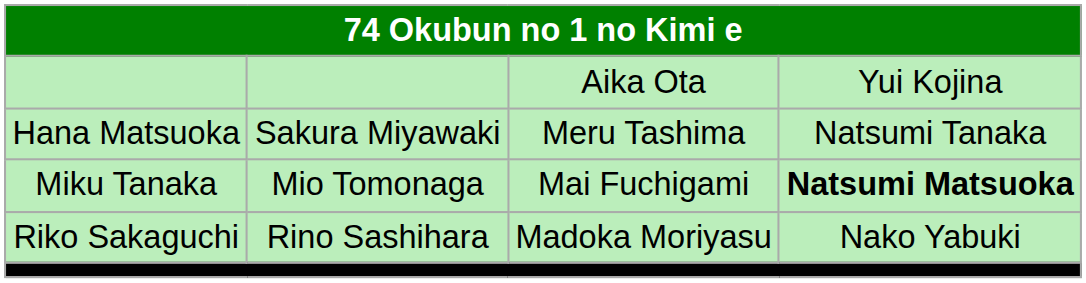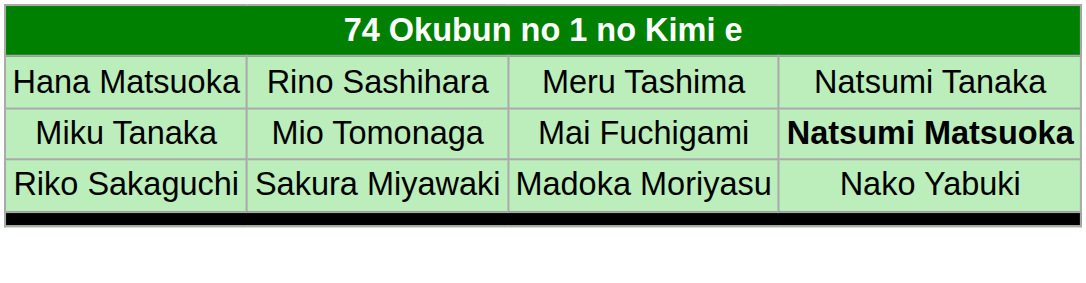- row: Aika Ota | Yui Kojina
Meru Tashima | column 2: Sakura Miyawaki -> Rino Sashihara
Madoka Moriyasu | column 2: Rino Sashihara -> Sakura Miyawaki
